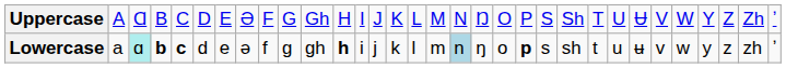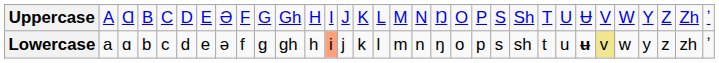Lowercase | column 3: paleturquoise background -> no background
Lowercase | column 4: bold -> normal
Lowercase | column 5: bold -> normal
Lowercase | column 12: bold -> normal
Lowercase | column 13: no background -> lightsalmon background
Lowercase | column 18: lightblue background -> no background
Lowercase | column 21: bold -> normal
Lowercase | column 26: normal -> bold
Lowercase | column 27: no background -> khaki background
